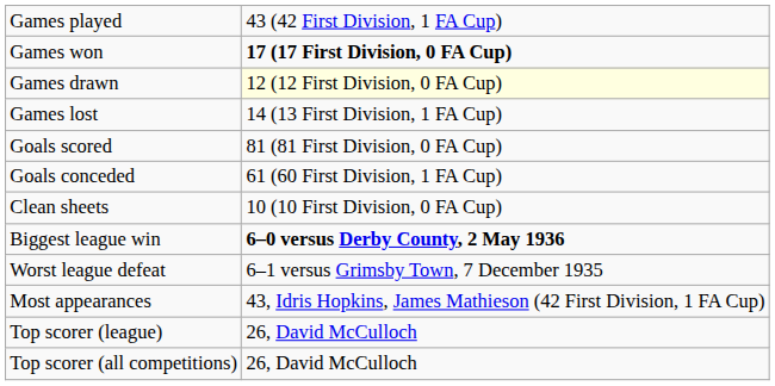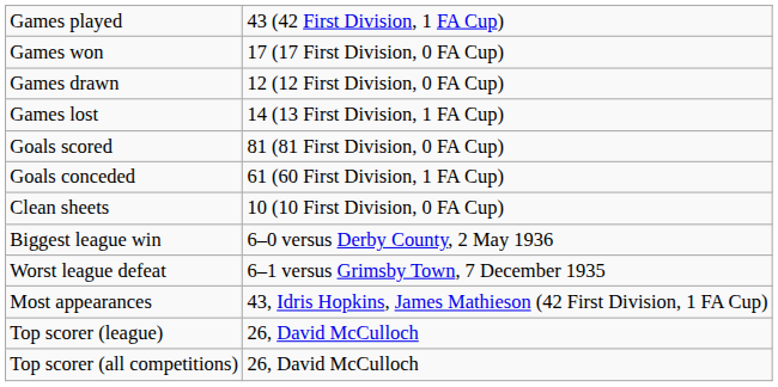Games won | column 2: bold -> normal
Games drawn | column 2: lightyellow background -> no background
Biggest league win | column 2: bold -> normal
